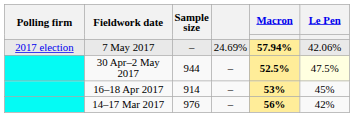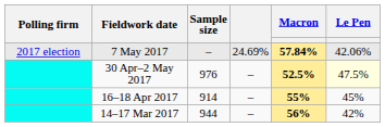7 May 2017 | Macron: 57.94% -> 57.84%
30 Apr–2 May 2017 | Sample size: 944 -> 976
16–18 Apr 2017 | Macron: 53% -> 55%
14–17 Mar 2017 | Sample size: 976 -> 944
